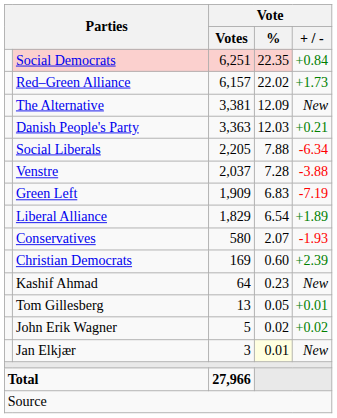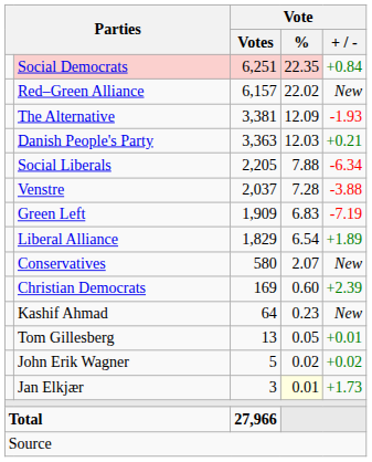Red–Green Alliance | Vote / + / -: +1.73 -> New
The Alternative | Vote / + / -: New -> -1.93
Conservatives | Vote / + / -: -1.93 -> New
Jan Elkjær | Vote / + / -: New -> +1.73
